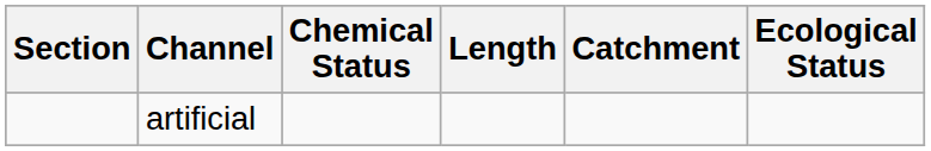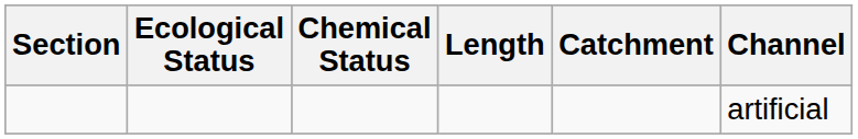columns swapped: Ecological Status <-> Channel
